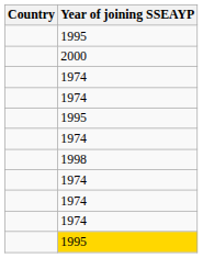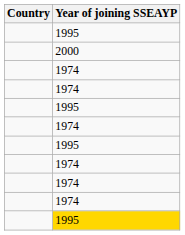row 8 | Year of joining SSEAYP: 1998 -> 1995
